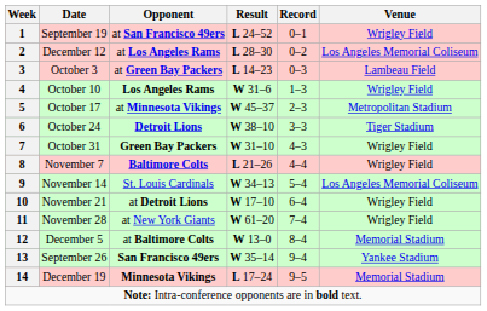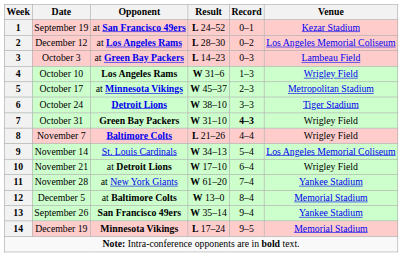1 | Venue: Wrigley Field -> Kezar Stadium
7 | Record: normal -> bold
11 | Venue: Wrigley Field -> Yankee Stadium
